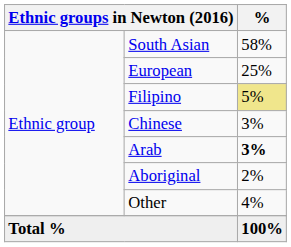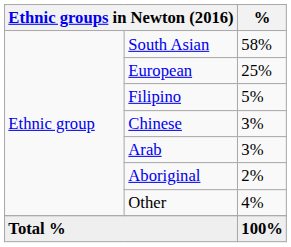Filipino | %: khaki background -> no background
Arab | %: bold -> normal
